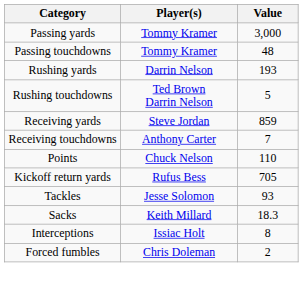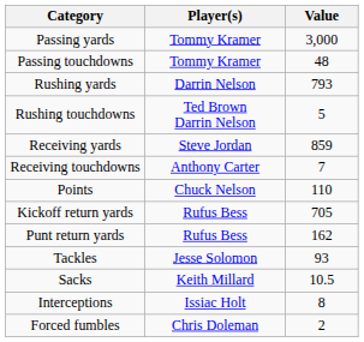Rushing yards | Value: 193 -> 793
+ row: Punt return yards | Rufus Bess | 162
Sacks | Value: 18.3 -> 10.5
